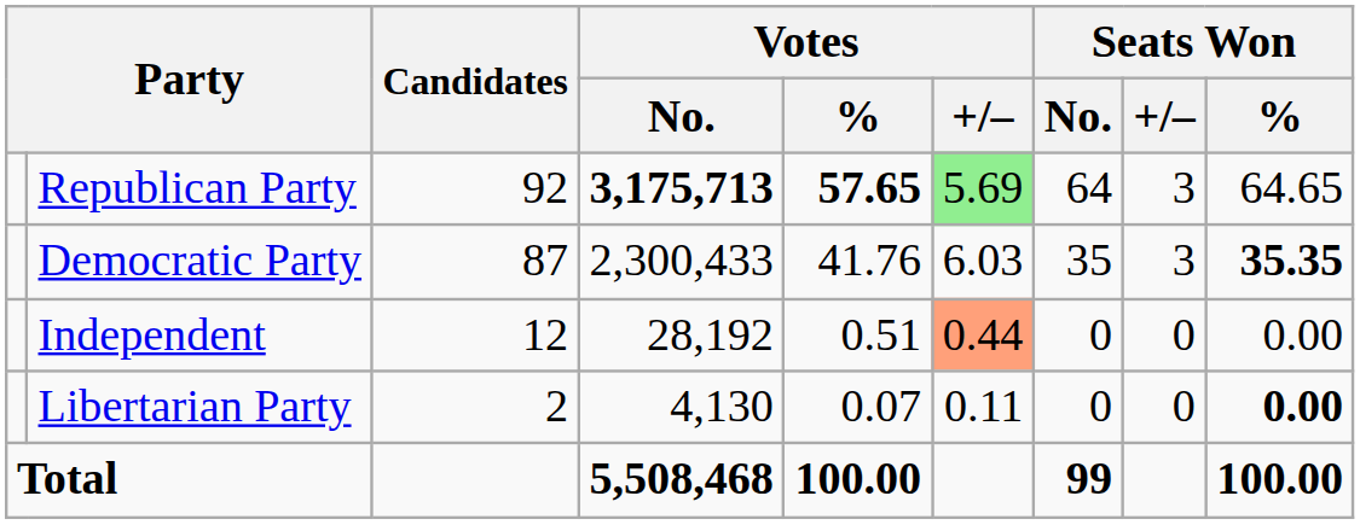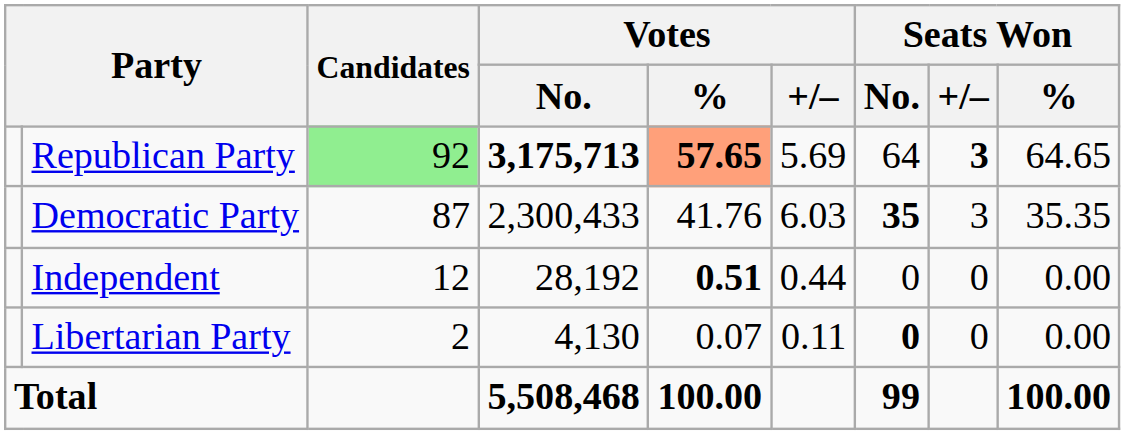Republican Party | Candidates: no background -> lightgreen background
Republican Party | Votes / %: no background -> lightsalmon background
Republican Party | Votes / +/–: lightgreen background -> no background
Republican Party | Seats Won / +/–: normal -> bold
Democratic Party | Seats Won / No.: normal -> bold
Democratic Party | Seats Won / %: bold -> normal
Independent | Votes / %: normal -> bold
Independent | Votes / +/–: lightsalmon background -> no background
Libertarian Party | Seats Won / No.: normal -> bold
Libertarian Party | Seats Won / %: bold -> normal
